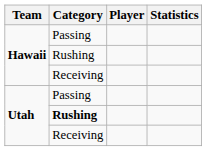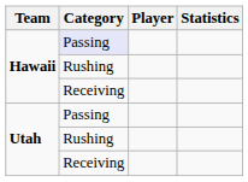Hawaii / Passing | Category: no background -> lavender background
Utah / Rushing | Category: bold -> normal
